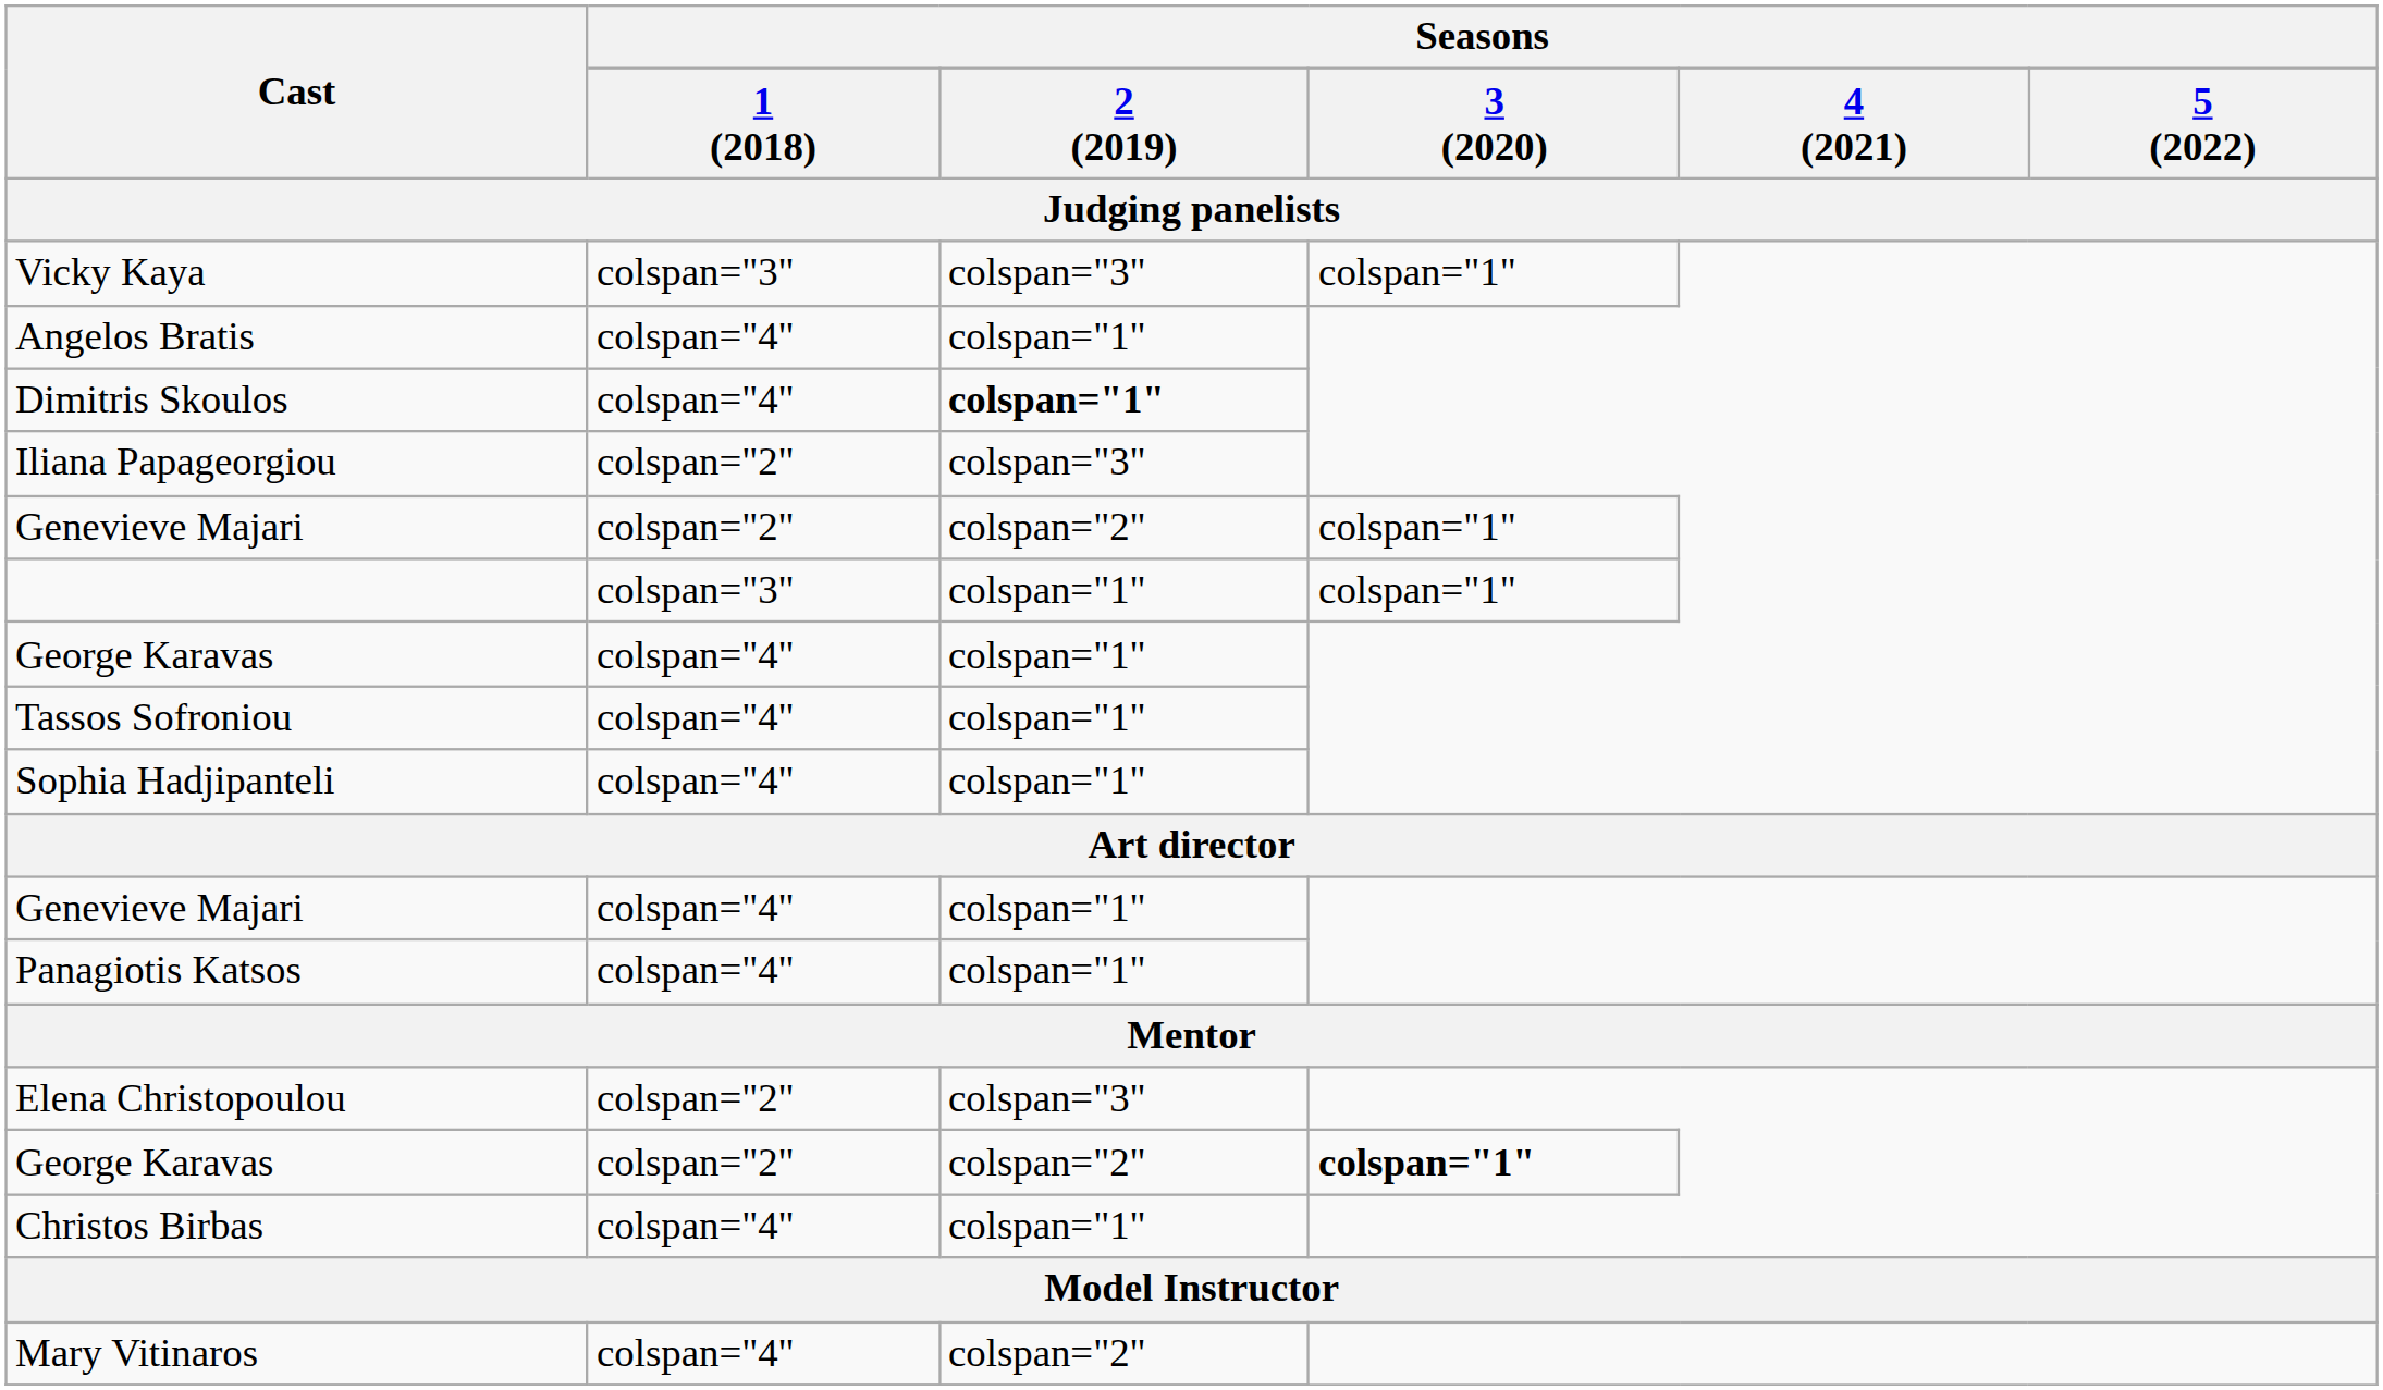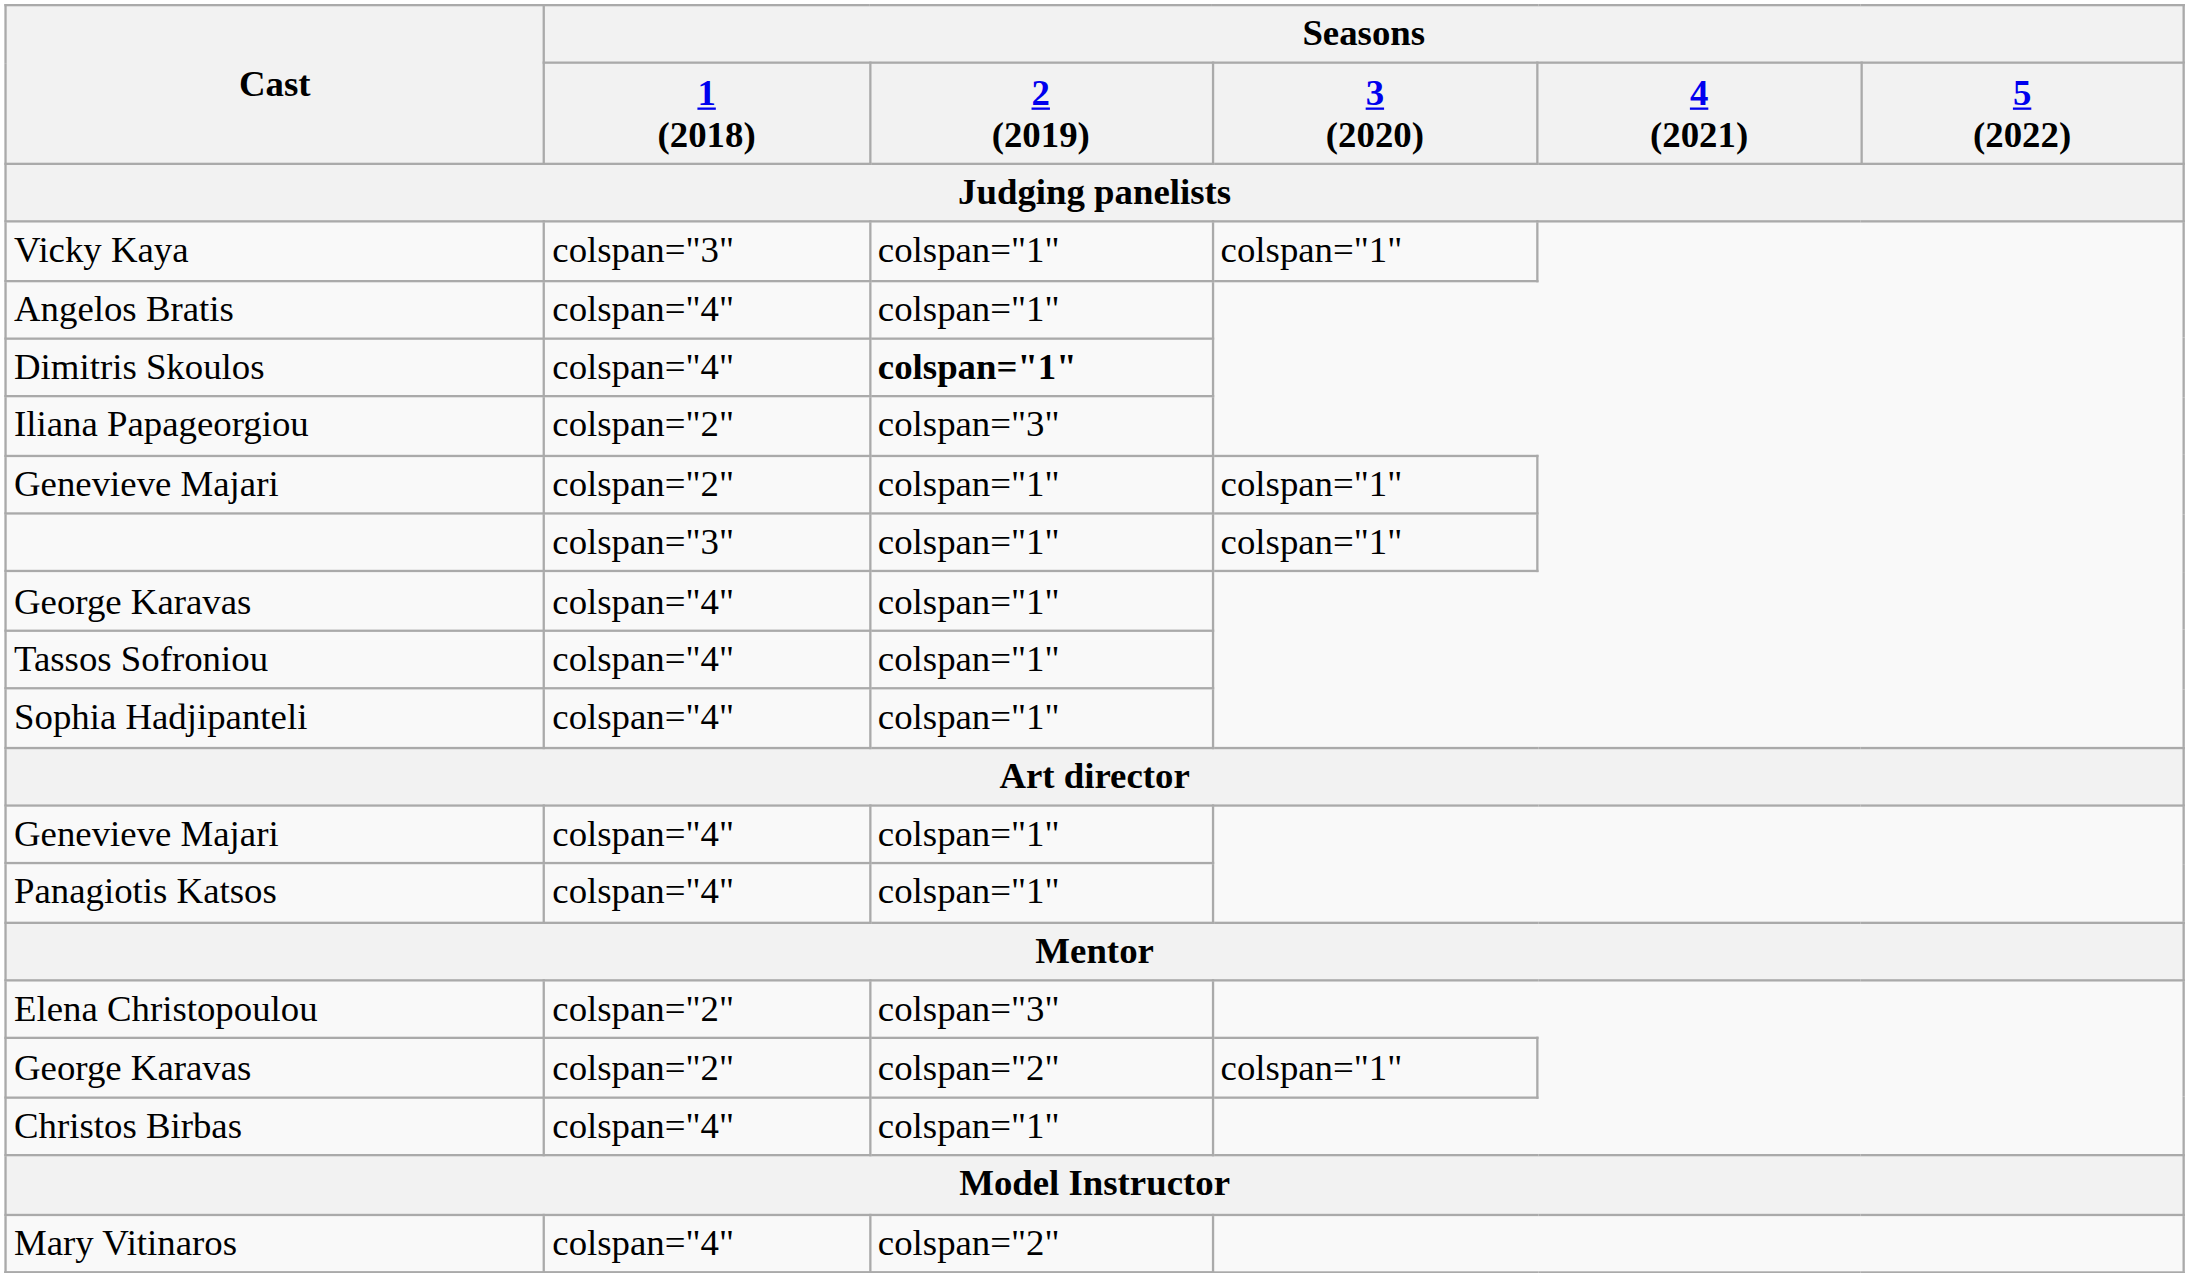Vicky Kaya | Seasons / 2 (2019): colspan="3" -> colspan="1"
Genevieve Majari / colspan="2" | Seasons / 2 (2019): colspan="2" -> colspan="1"
George Karavas / colspan="2" | Seasons / 3 (2020): bold -> normal
